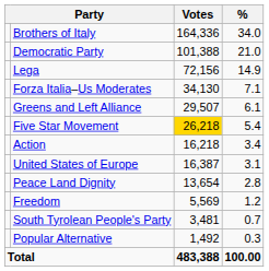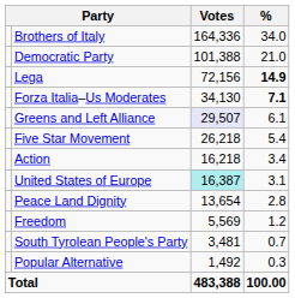Lega | %: normal -> bold
Forza Italia–Us Moderates | %: normal -> bold
Greens and Left Alliance | Votes: no background -> lavender background
Five Star Movement | Votes: gold background -> no background
United States of Europe | Votes: no background -> paleturquoise background
